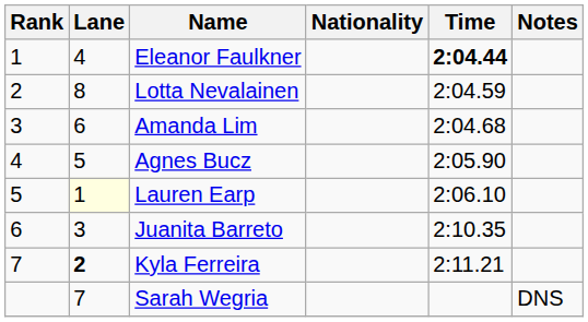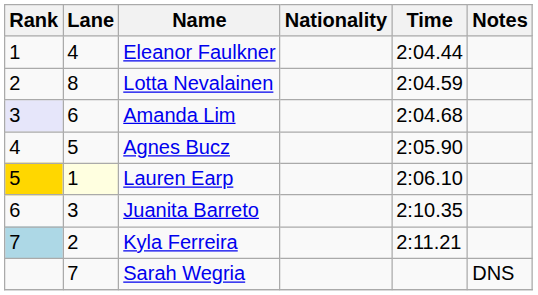Eleanor Faulkner | Time: bold -> normal
Amanda Lim | Rank: no background -> lavender background
Lauren Earp | Rank: no background -> gold background
Kyla Ferreira | Rank: no background -> lightblue background
Kyla Ferreira | Lane: bold -> normal
